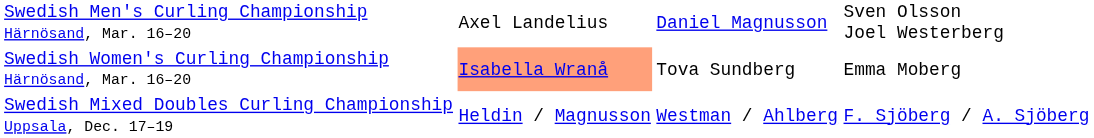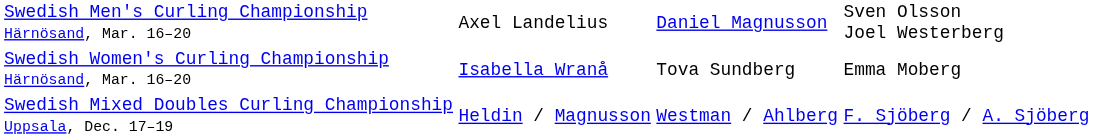Swedish Women's Curling Championship Härnösand, Mar. 16–20 | column 2: lightsalmon background -> no background
